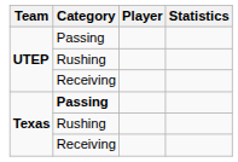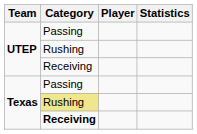Texas / Passing | Category: bold -> normal
Texas / Rushing | Category: no background -> khaki background
Texas / Receiving | Category: normal -> bold
